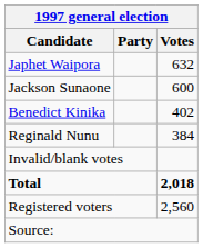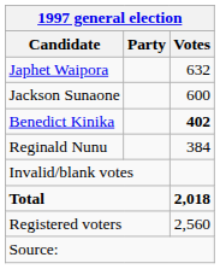Benedict Kinika | Votes: normal -> bold
